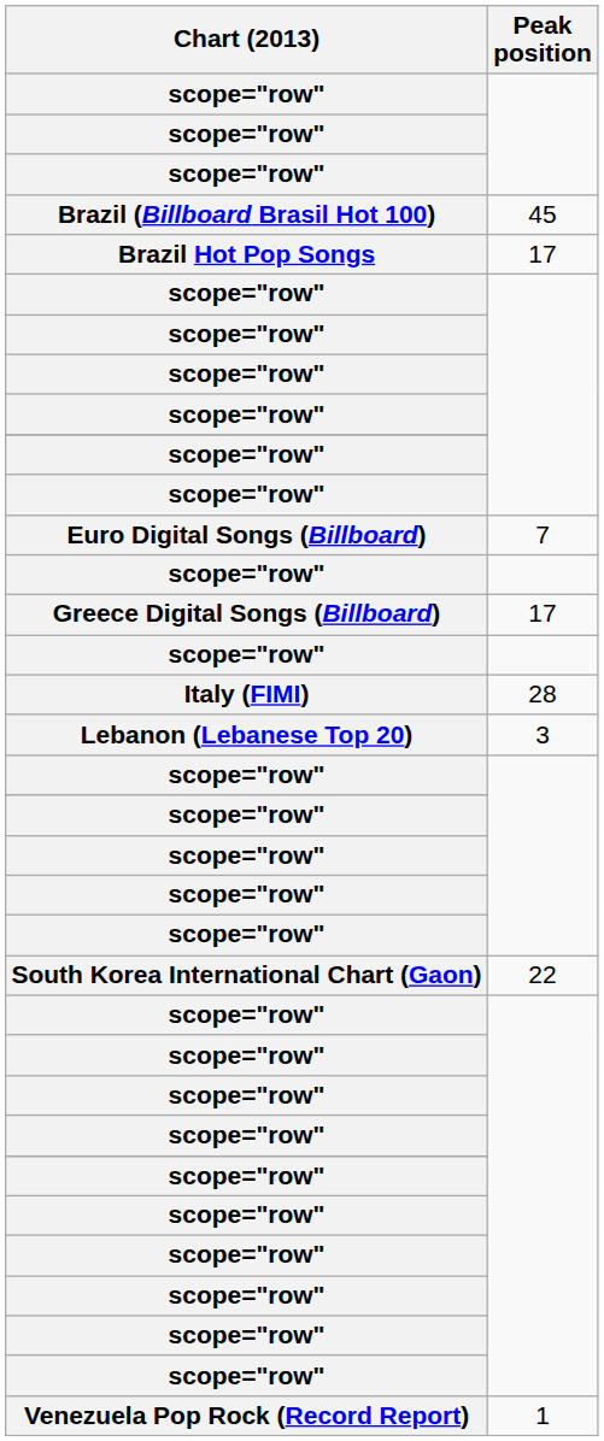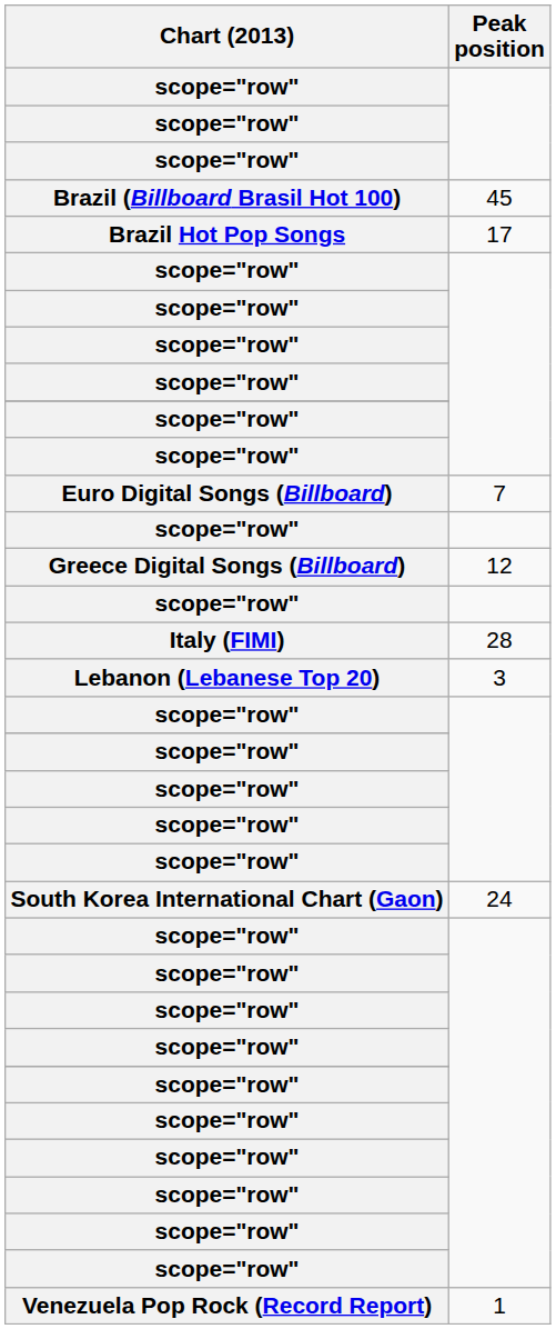Greece Digital Songs (Billboard) | Peak position: 17 -> 12
South Korea International Chart (Gaon) | Peak position: 22 -> 24
